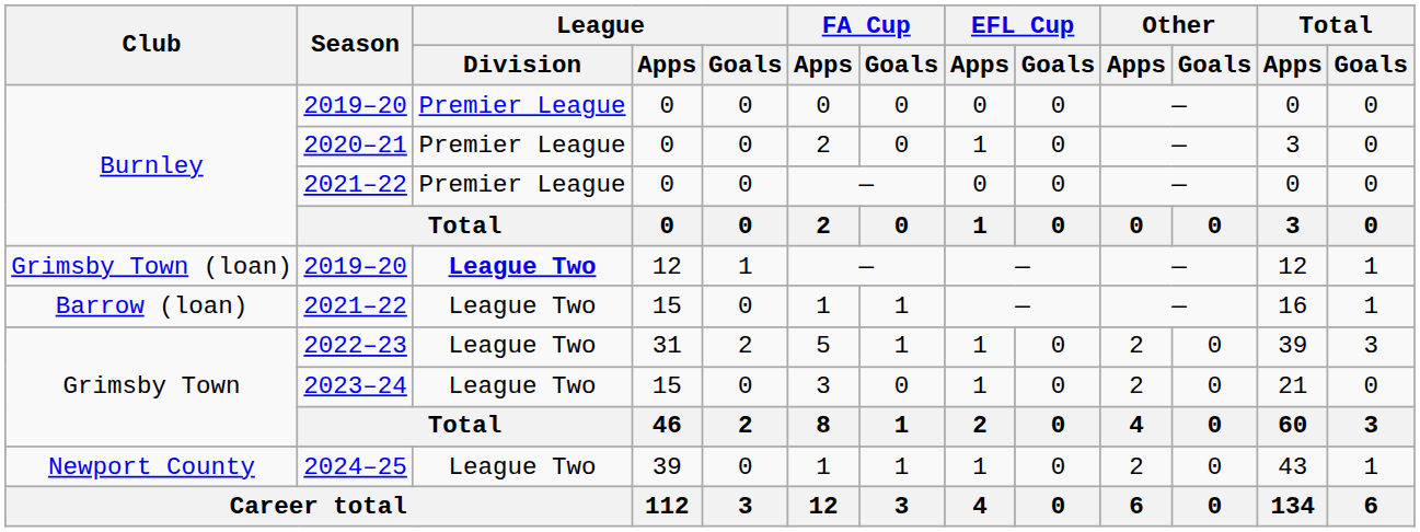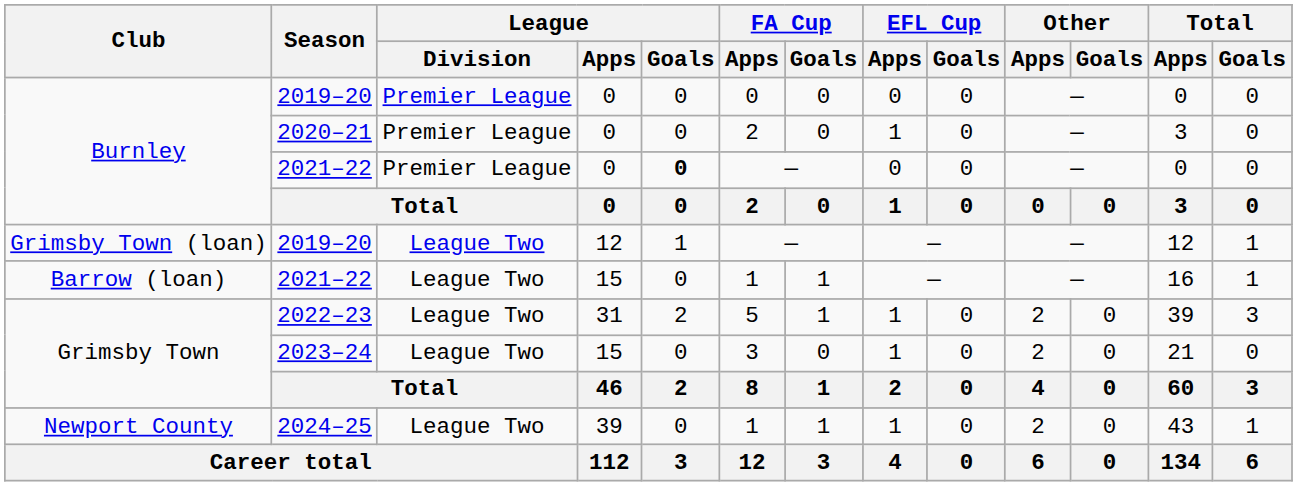Burnley / 2021–22 | League / Goals: normal -> bold
Grimsby Town (loan) / 2019–20 | League / Division: bold -> normal
